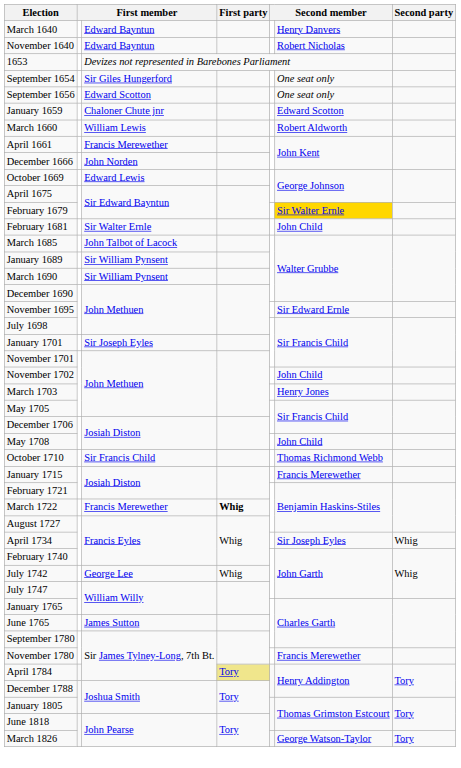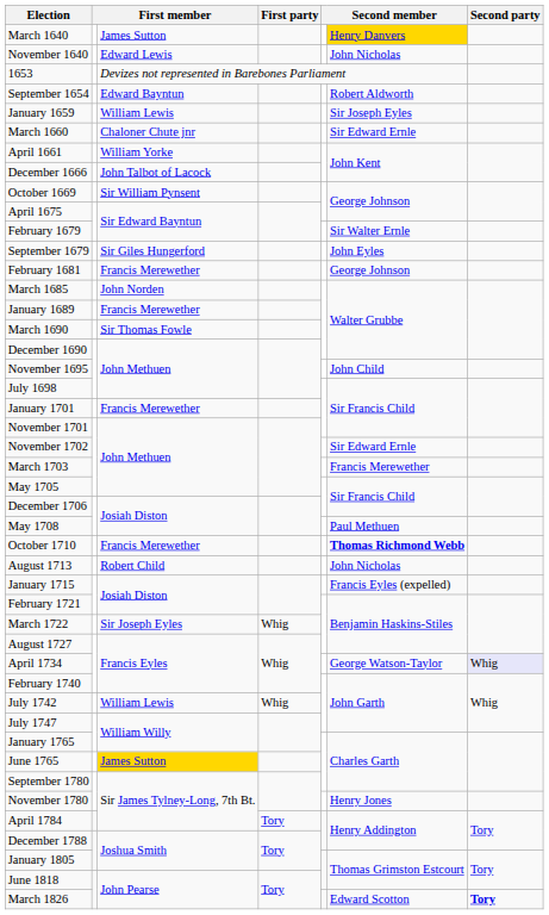March 1640 | column 3: Edward Bayntun -> James Sutton
March 1640 | column 6: no background -> gold background
November 1640 | column 3: Edward Bayntun -> Edward Lewis
November 1640 | column 6: Robert Nicholas -> John Nicholas
September 1654 | column 3: Sir Giles Hungerford -> Edward Bayntun
September 1654 | column 6: One seat only -> Robert Aldworth
- row: September 1656 | Edward Scotton | One seat only
January 1659 | column 3: Chaloner Chute jnr -> William Lewis
January 1659 | column 6: Edward Scotton -> Sir Joseph Eyles
March 1660 | column 3: William Lewis -> Chaloner Chute jnr
March 1660 | column 6: Robert Aldworth -> Sir Edward Ernle
April 1661 | column 3: Francis Merewether -> William Yorke
December 1666 | column 3: John Norden -> John Talbot of Lacock
October 1669 | column 3: Edward Lewis -> Sir William Pynsent
February 1679 | column 6: gold background -> no background
+ row: September 1679 | Sir Giles Hungerford | John Eyles
February 1681 | column 3: Sir Walter Ernle -> Francis Merewether
February 1681 | column 6: John Child -> George Johnson
March 1685 | column 3: John Talbot of Lacock -> John Norden
January 1689 | column 3: Sir William Pynsent -> Francis Merewether
March 1690 | column 3: Sir William Pynsent -> Sir Thomas Fowle
November 1695 | column 6: Sir Edward Ernle -> John Child
January 1701 | column 3: Sir Joseph Eyles -> Francis Merewether
November 1702 | column 6: John Child -> Sir Edward Ernle
March 1703 | column 6: Henry Jones -> Francis Merewether
May 1708 | column 6: John Child -> Paul Methuen
October 1710 | column 3: Sir Francis Child -> Francis Merewether
October 1710 | column 6: normal -> bold
+ row: August 1713 | Robert Child | John Nicholas
January 1715 | column 6: Francis Merewether -> Francis Eyles (expelled)
March 1722 | column 3: Francis Merewether -> Sir Joseph Eyles
March 1722 | First party: bold -> normal
April 1734 | column 6: Sir Joseph Eyles -> George Watson-Taylor
April 1734 | Second party: no background -> lavender background
July 1742 | column 3: George Lee -> William Lewis
June 1765 | column 3: no background -> gold background
November 1780 | column 6: Francis Merewether -> Henry Jones
April 1784 | First party: khaki background -> no background
March 1826 | column 6: George Watson-Taylor -> Edward Scotton
March 1826 | Second party: normal -> bold
